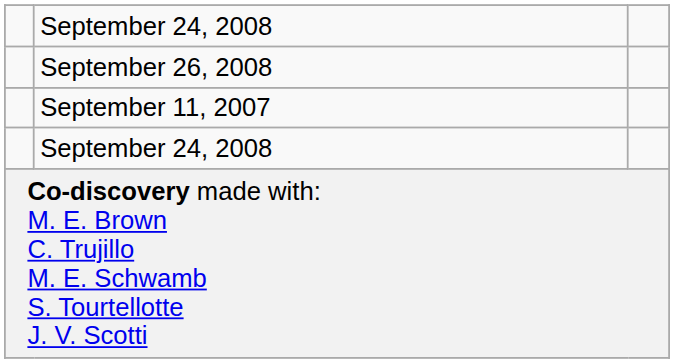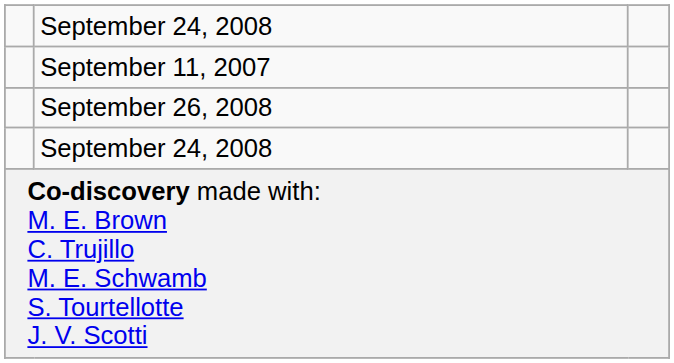rows swapped: September 11, 2007 <-> September 26, 2008
